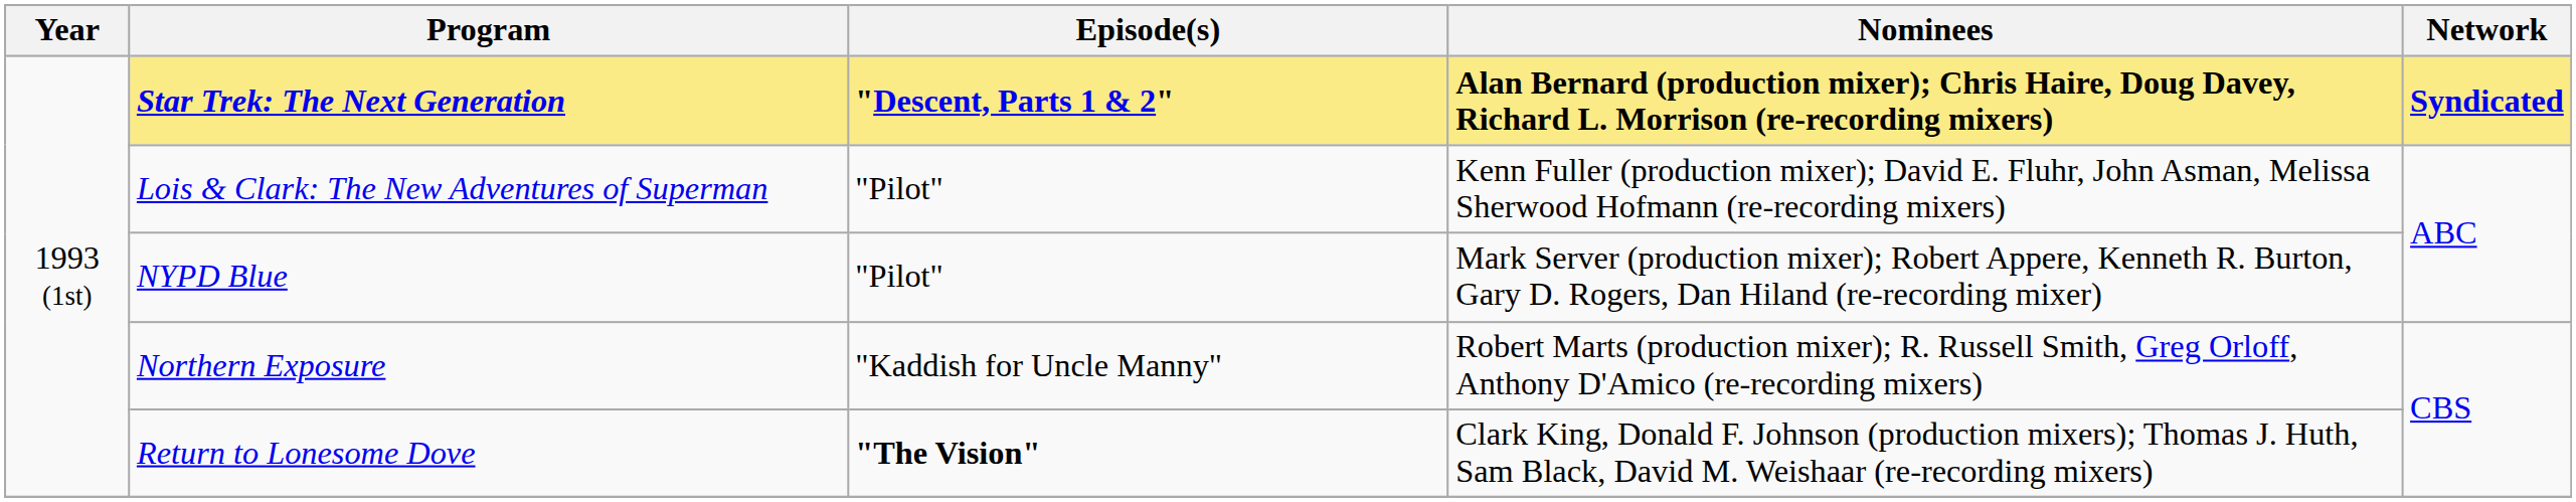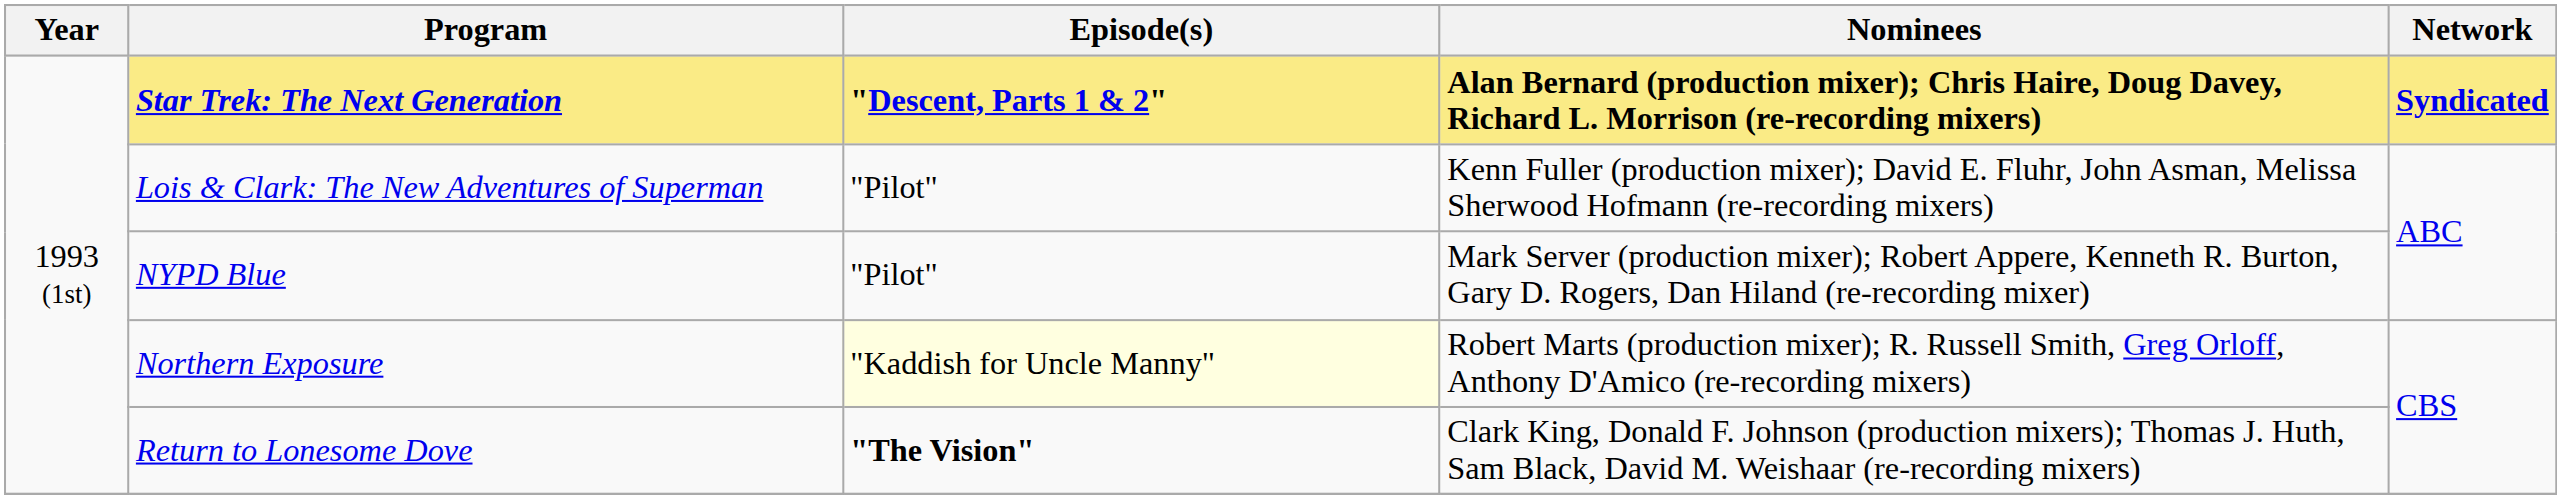Northern Exposure | Episode(s): no background -> lightyellow background
